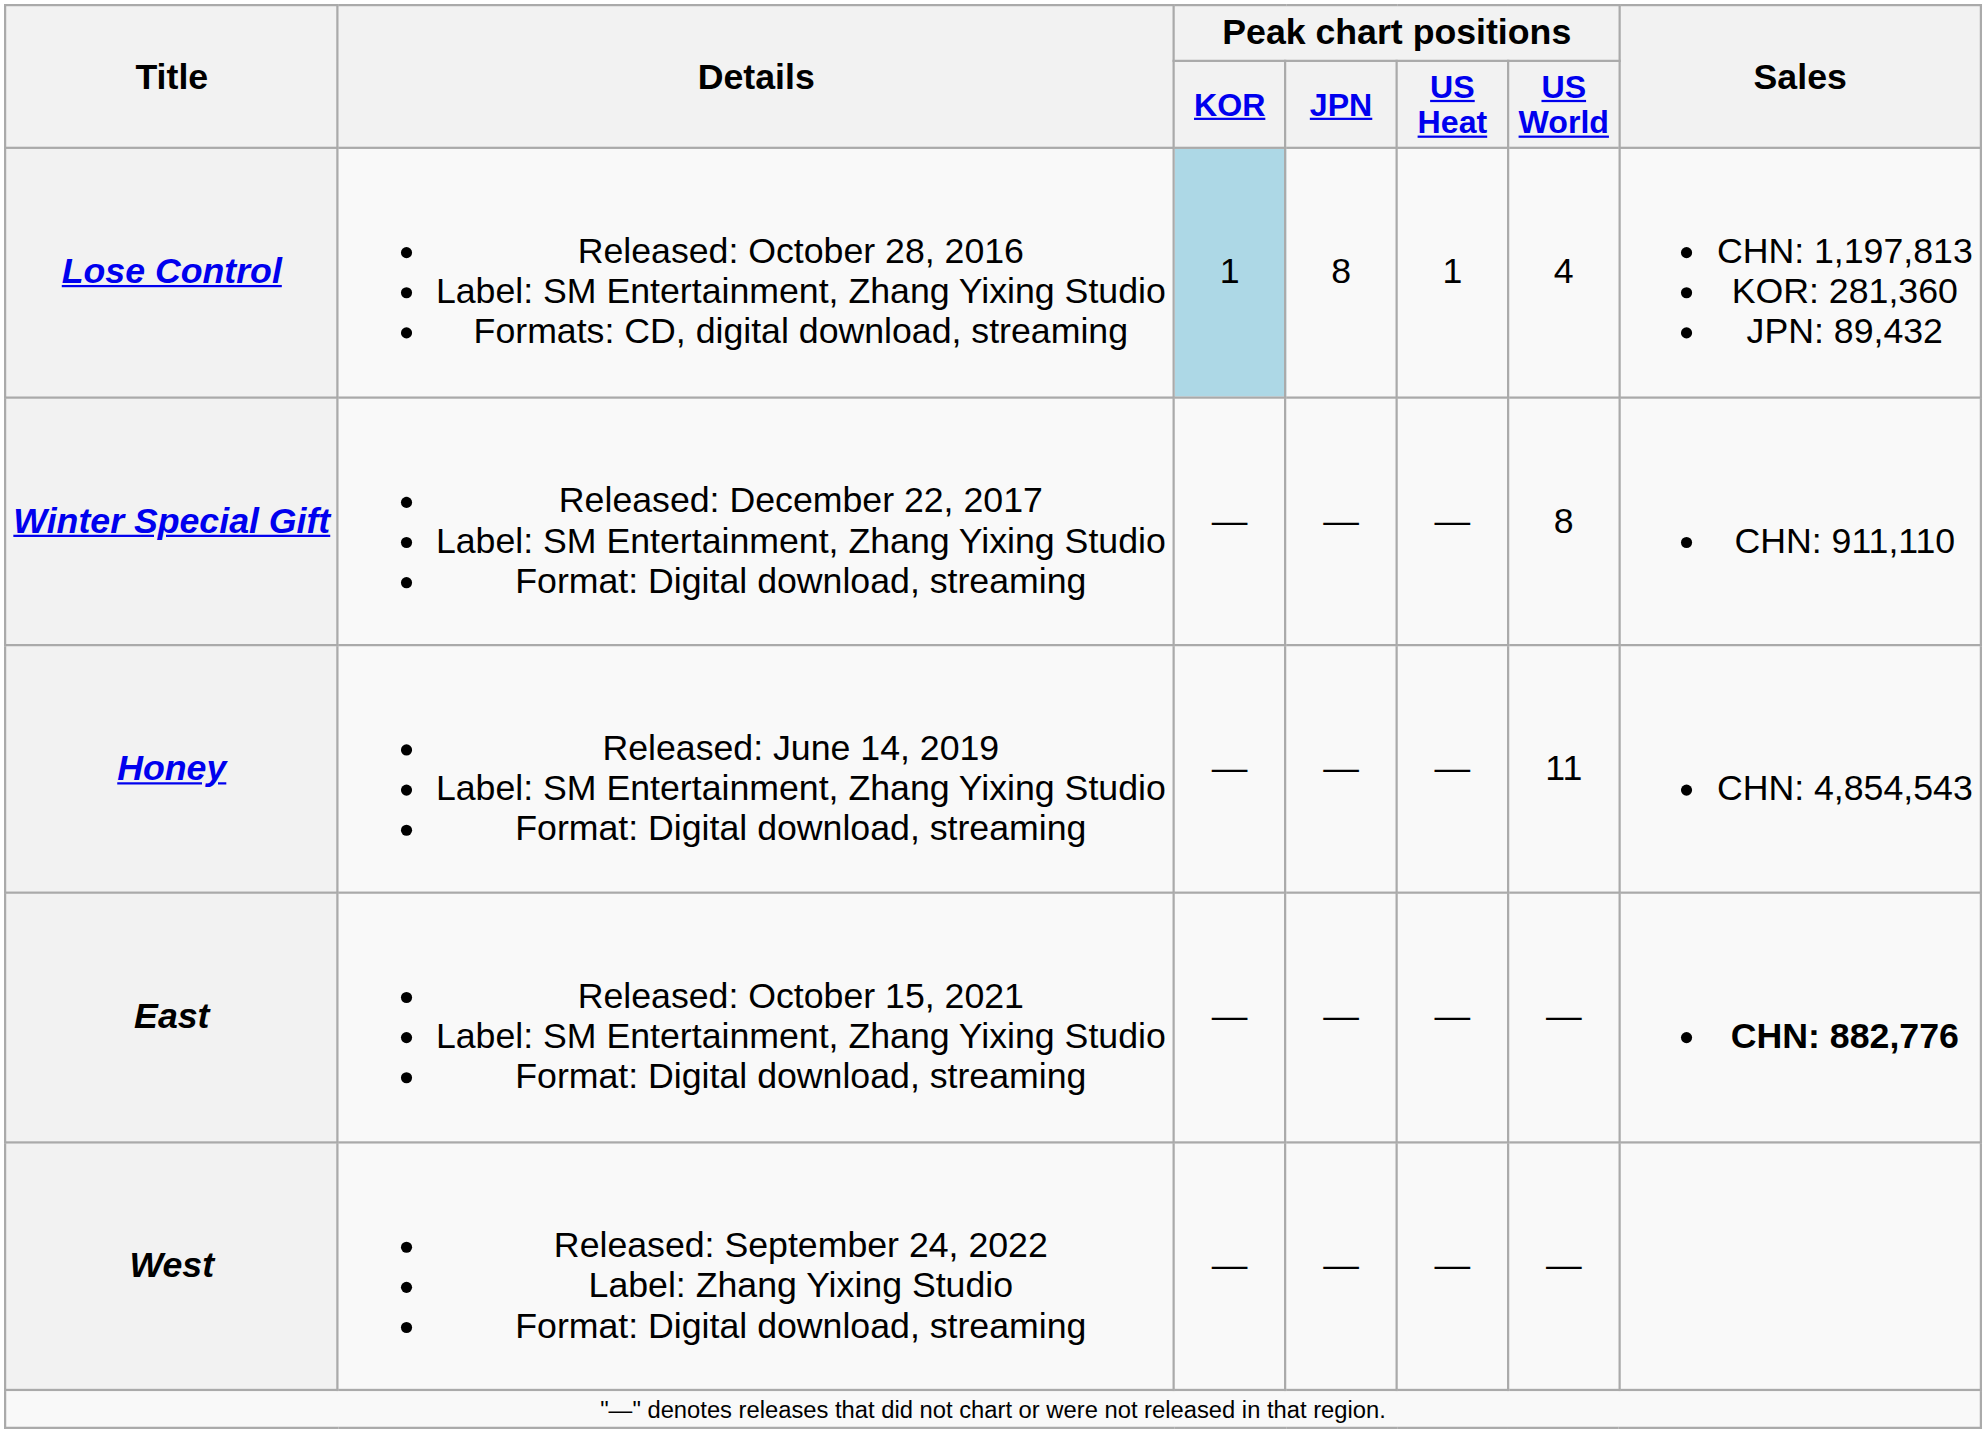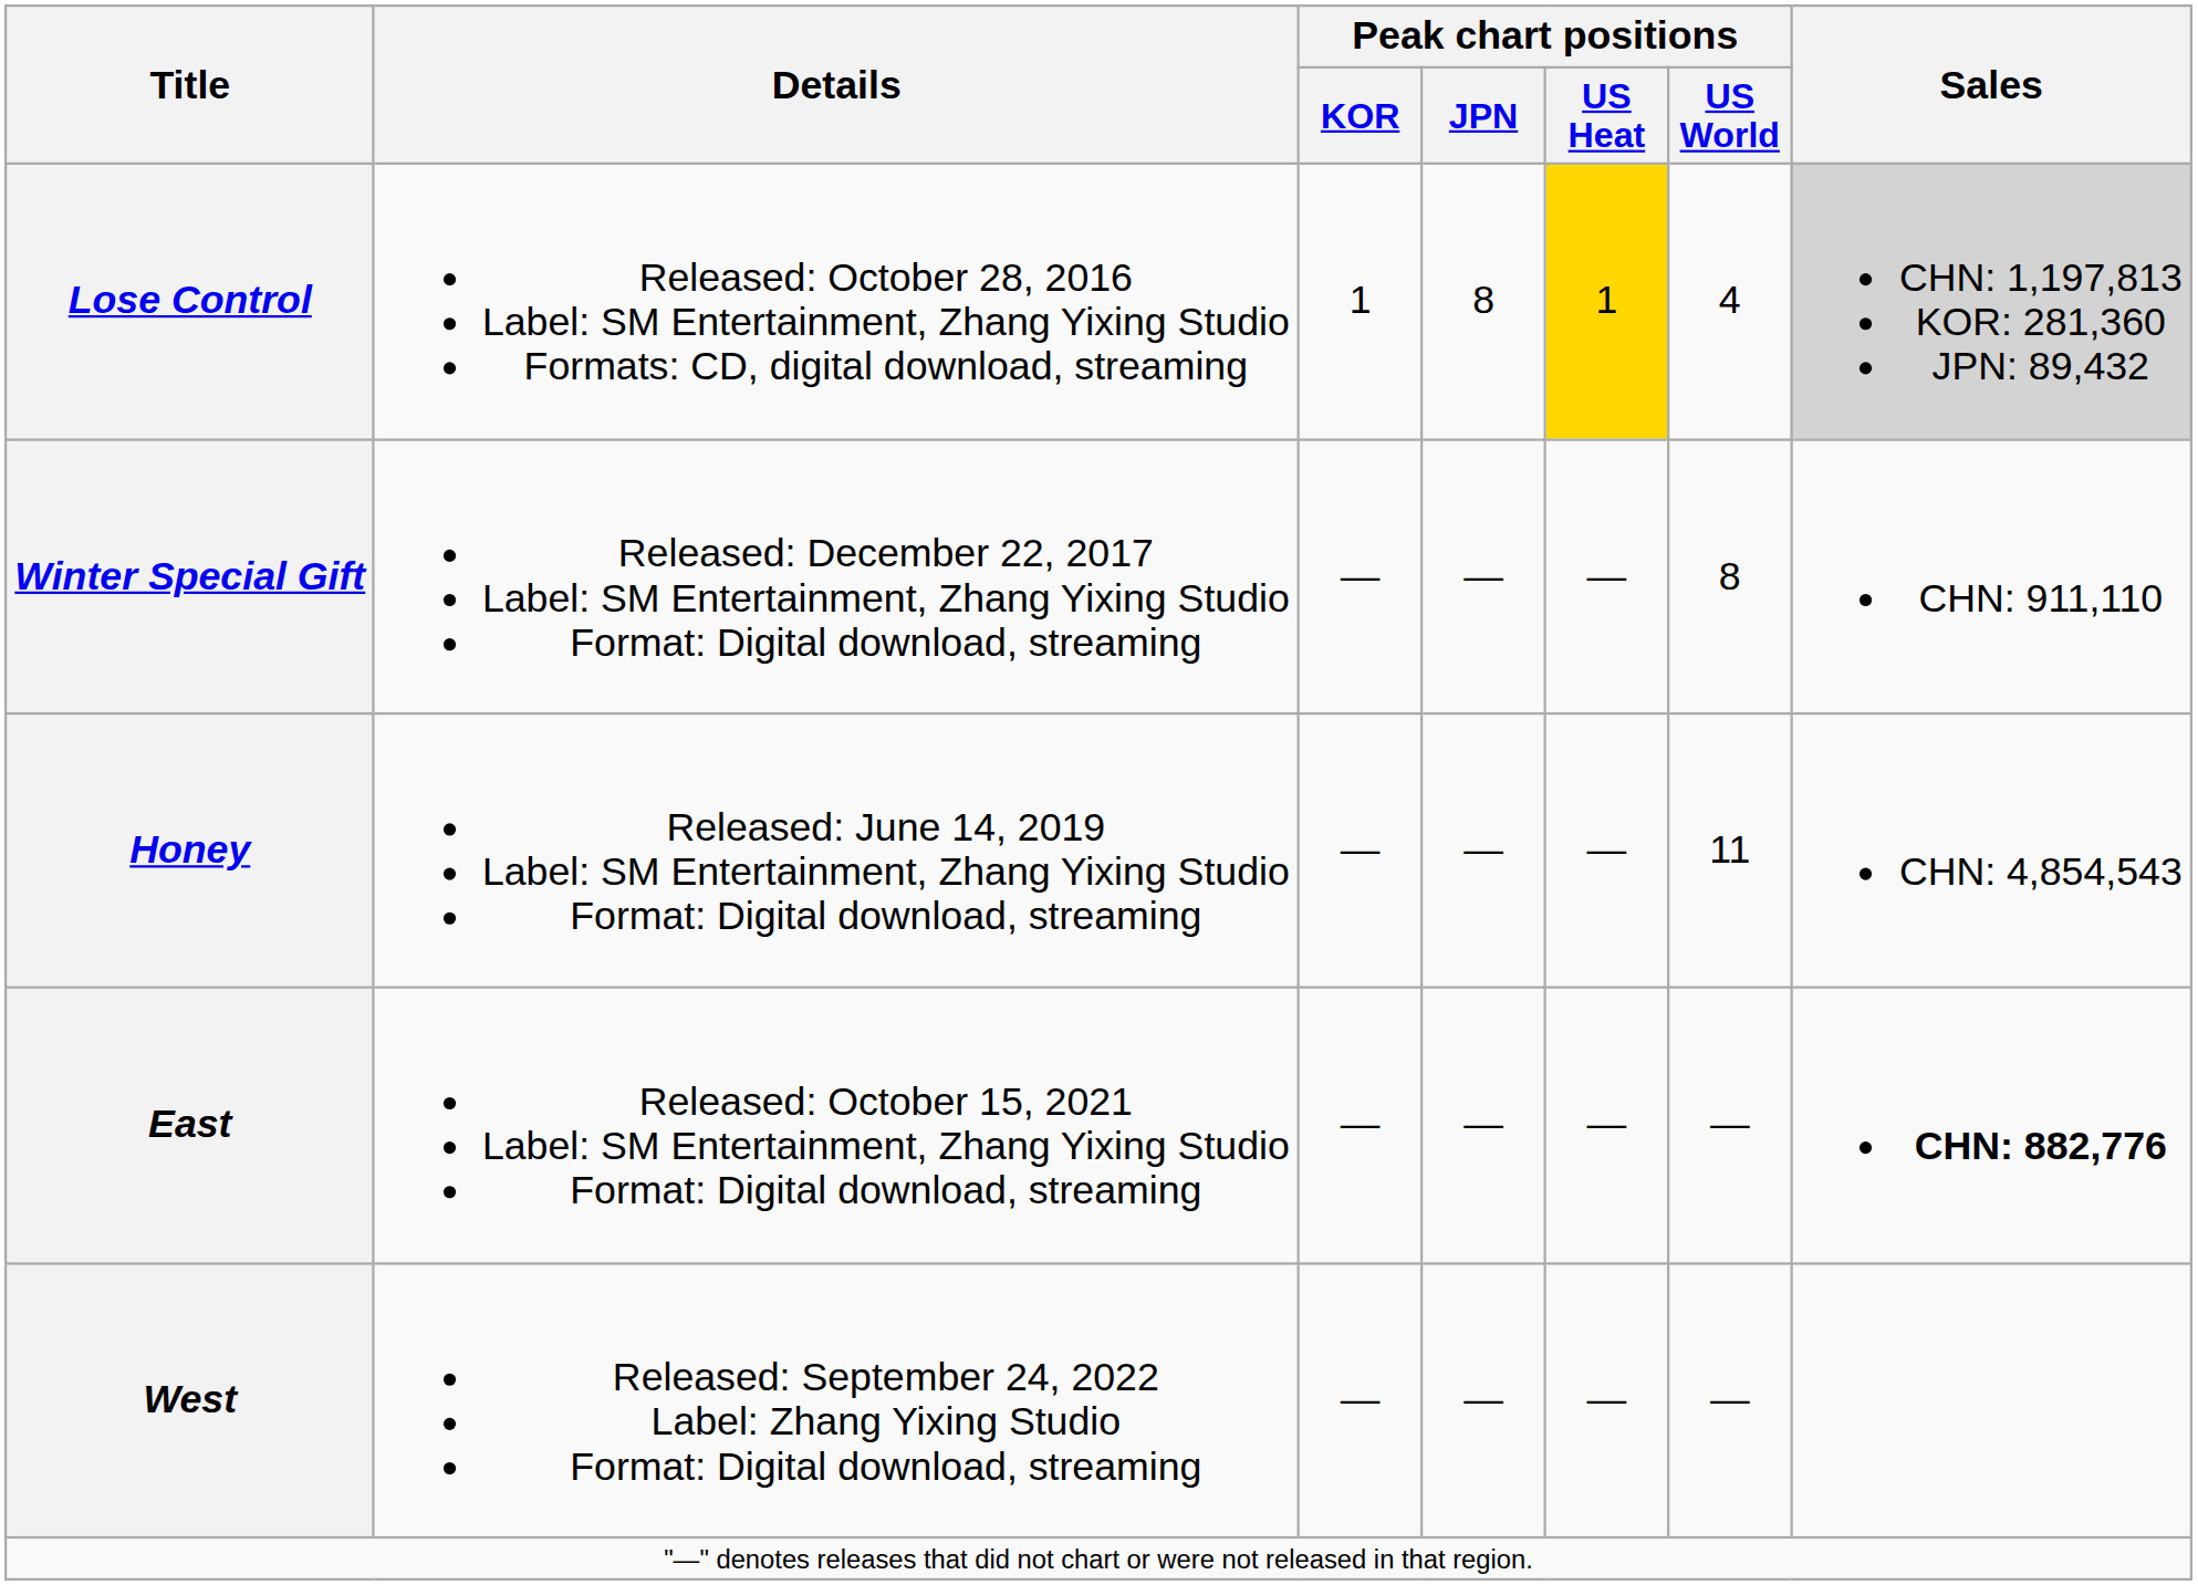Lose Control | Peak chart positions / KOR: lightblue background -> no background
Lose Control | Peak chart positions / US Heat: no background -> gold background
Lose Control | Sales: no background -> lightgrey background
